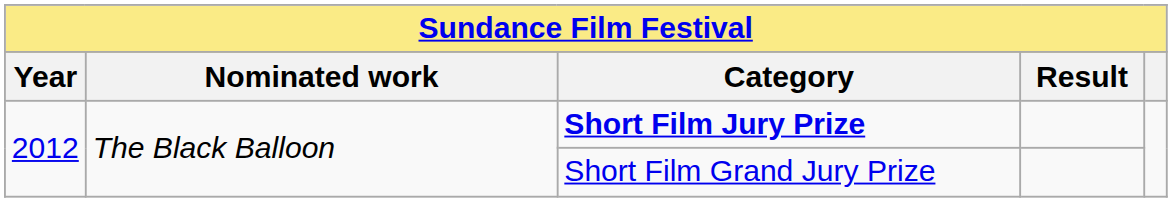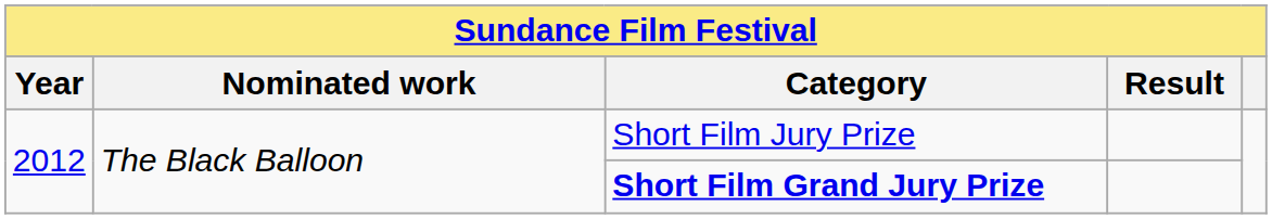Short Film Jury Prize | Category: bold -> normal
Short Film Grand Jury Prize | Category: normal -> bold
